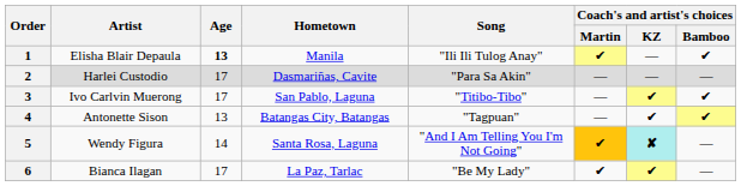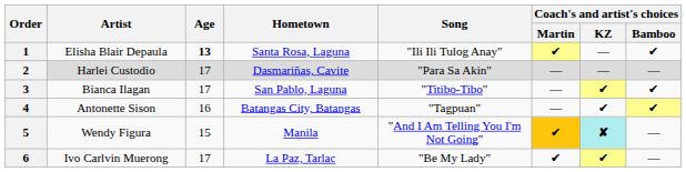1 | Hometown: Manila -> Santa Rosa, Laguna
3 | Artist: Ivo Carlvin Muerong -> Bianca Ilagan
4 | Age: 13 -> 16
5 | Age: 14 -> 15
5 | Hometown: Santa Rosa, Laguna -> Manila
6 | Artist: Bianca Ilagan -> Ivo Carlvin Muerong
